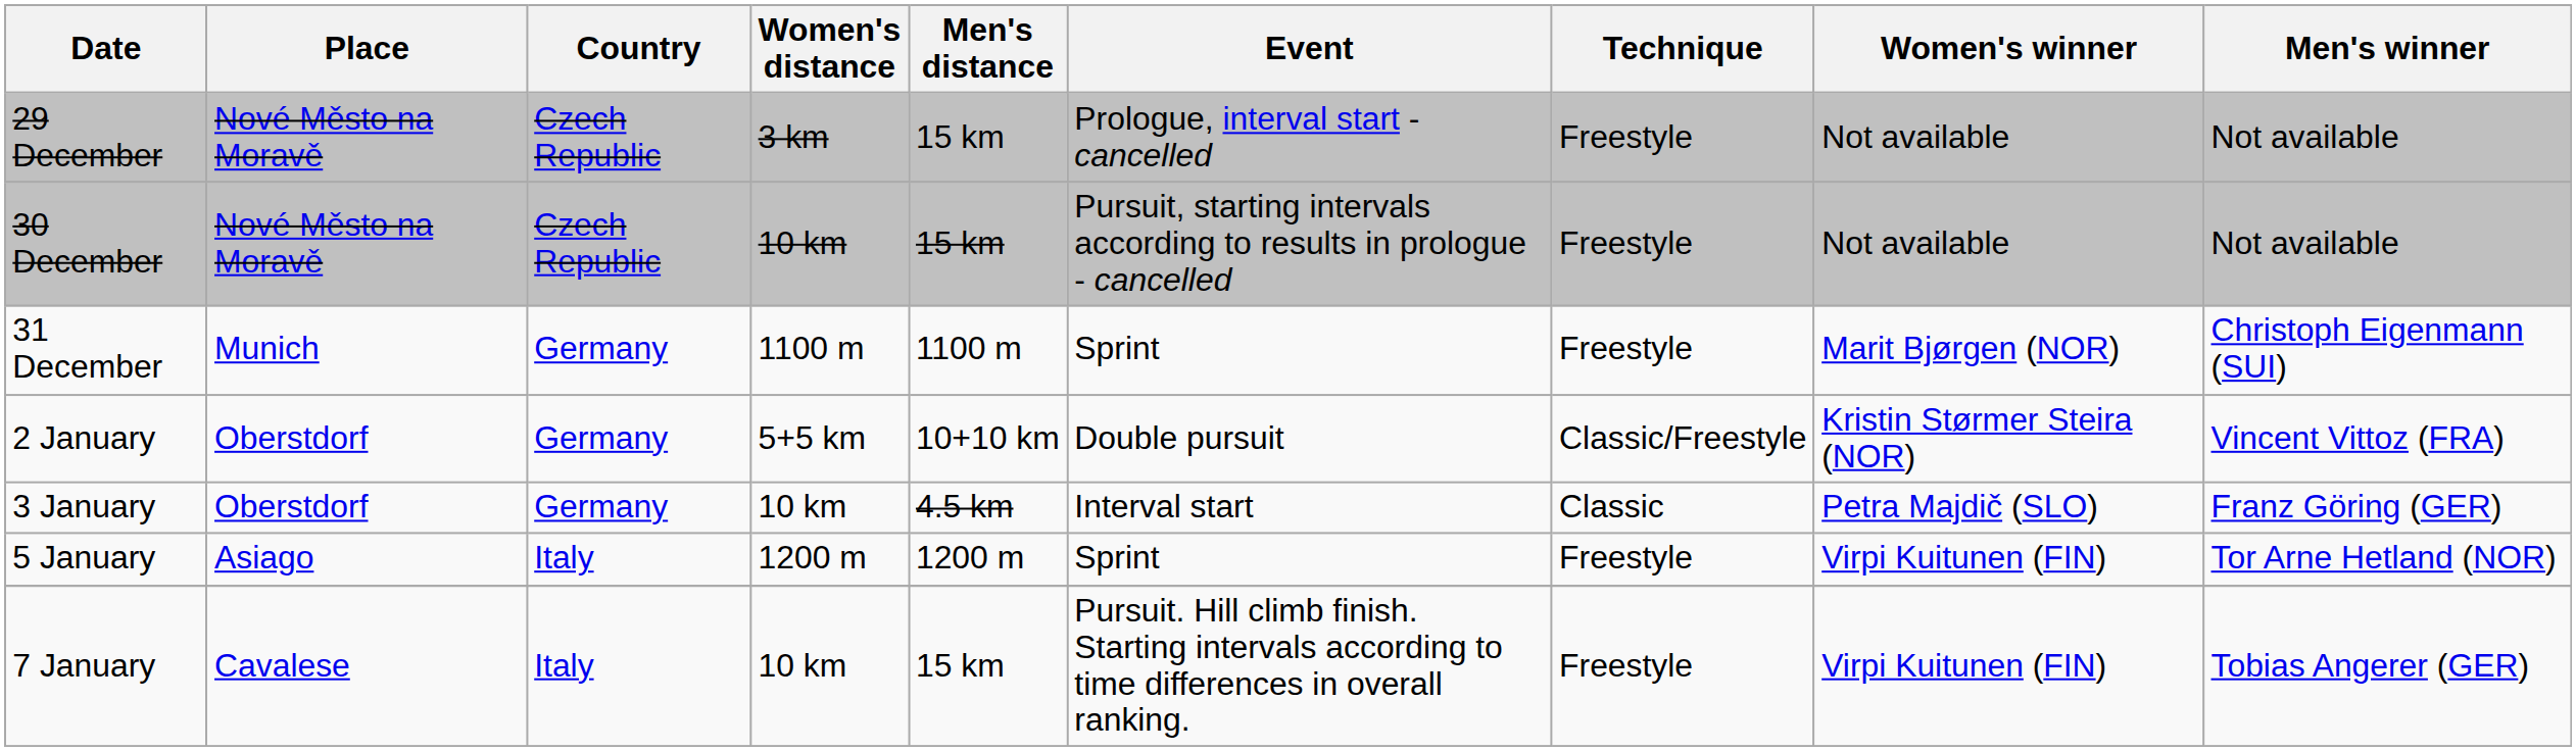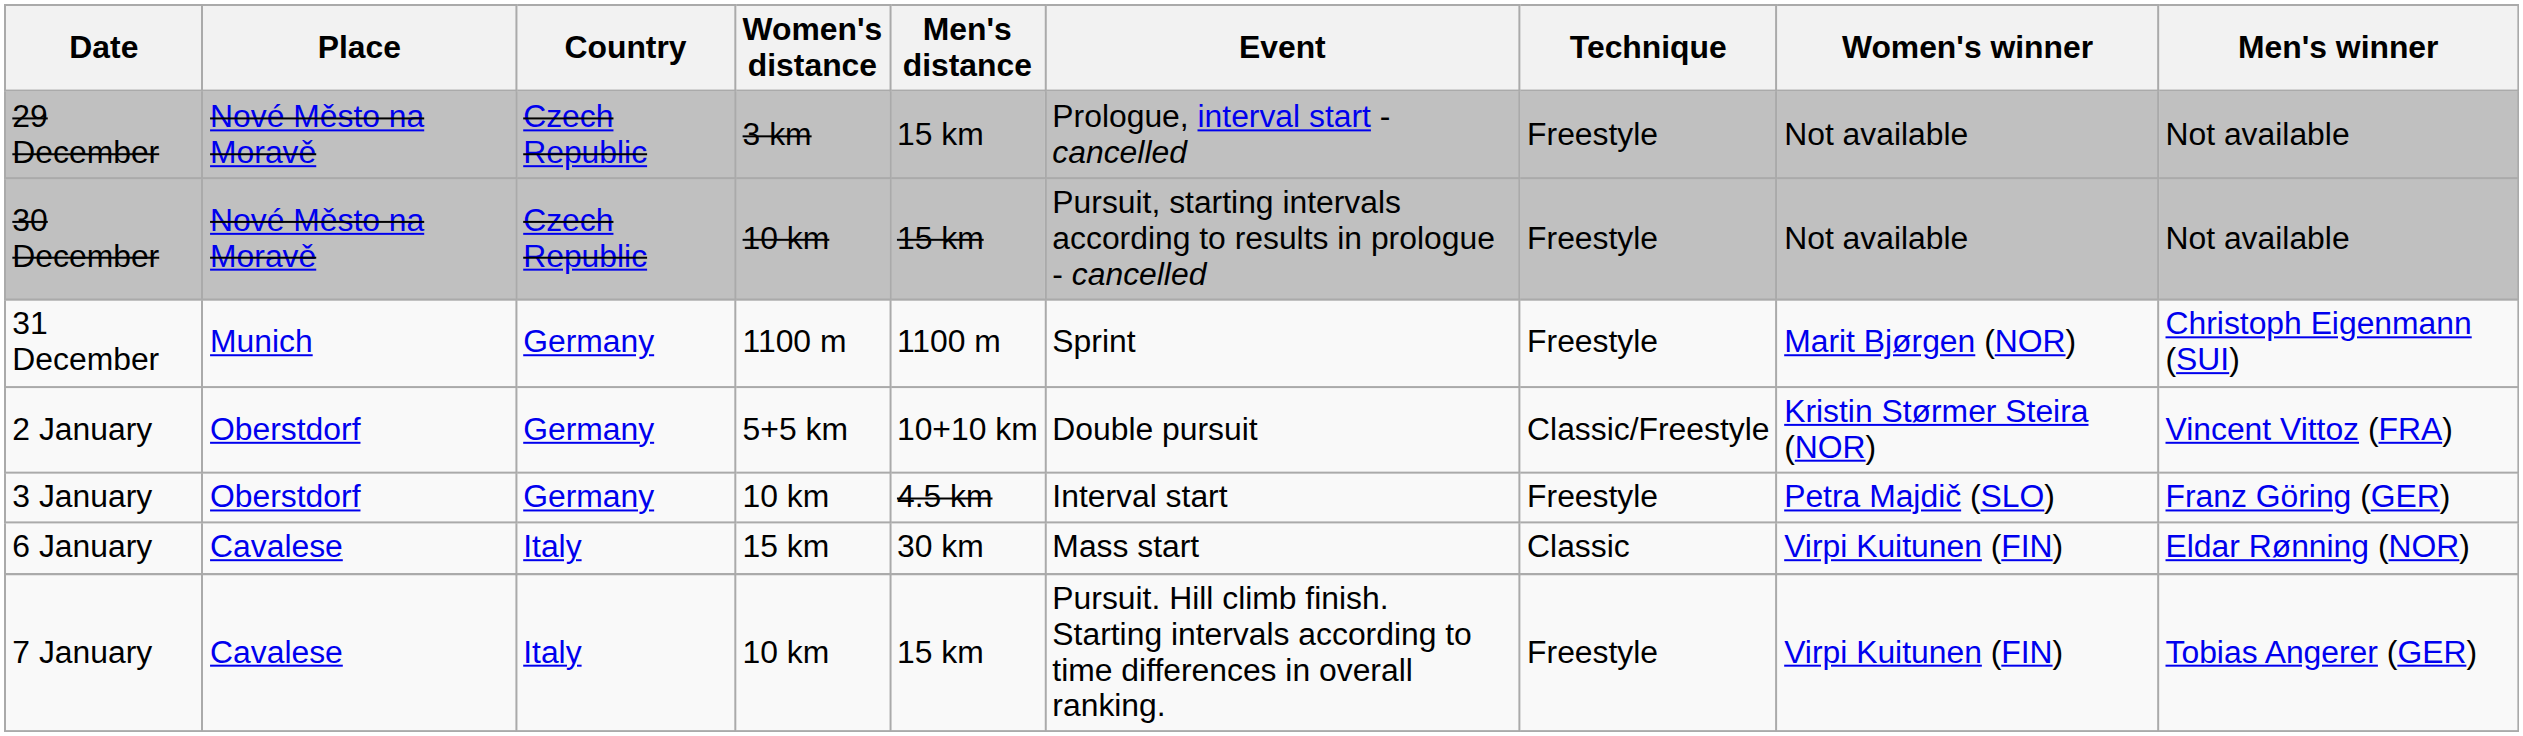3 January | Technique: Classic -> Freestyle
- row: 5 January | Asiago | Italy | 1200 m | 1200 m | Sprint | Freestyle | Virpi Kuitunen (FIN) | Tor Arne Hetland (NOR)
+ row: 6 January | Cavalese | Italy | 15 km | 30 km | Mass start | Classic | Virpi Kuitunen (FIN) | Eldar Rønning (NOR)
